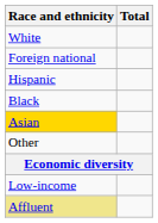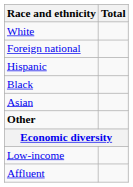Asian | Race and ethnicity: gold background -> no background
Other | Race and ethnicity: normal -> bold
Affluent | Race and ethnicity: khaki background -> no background
